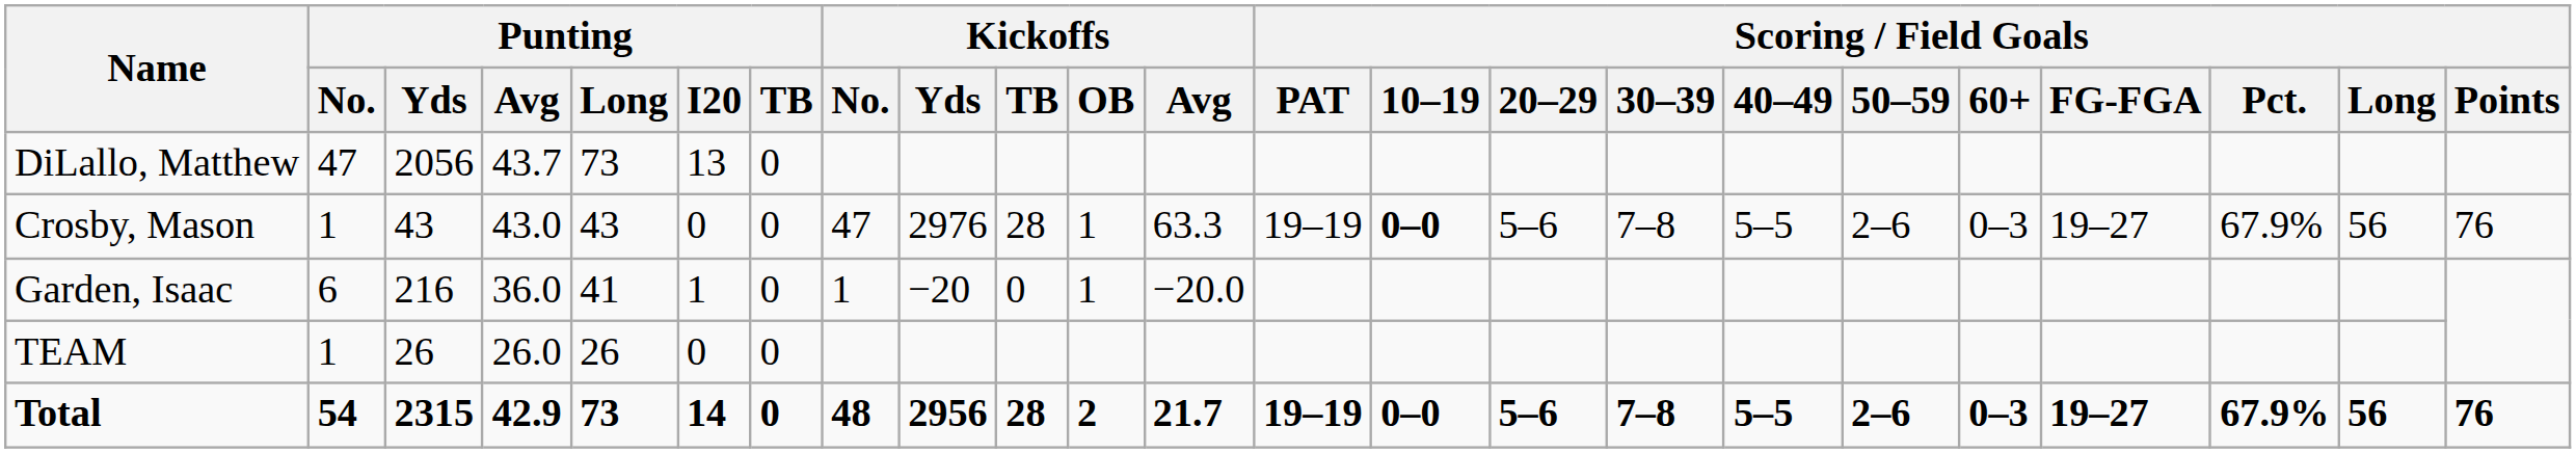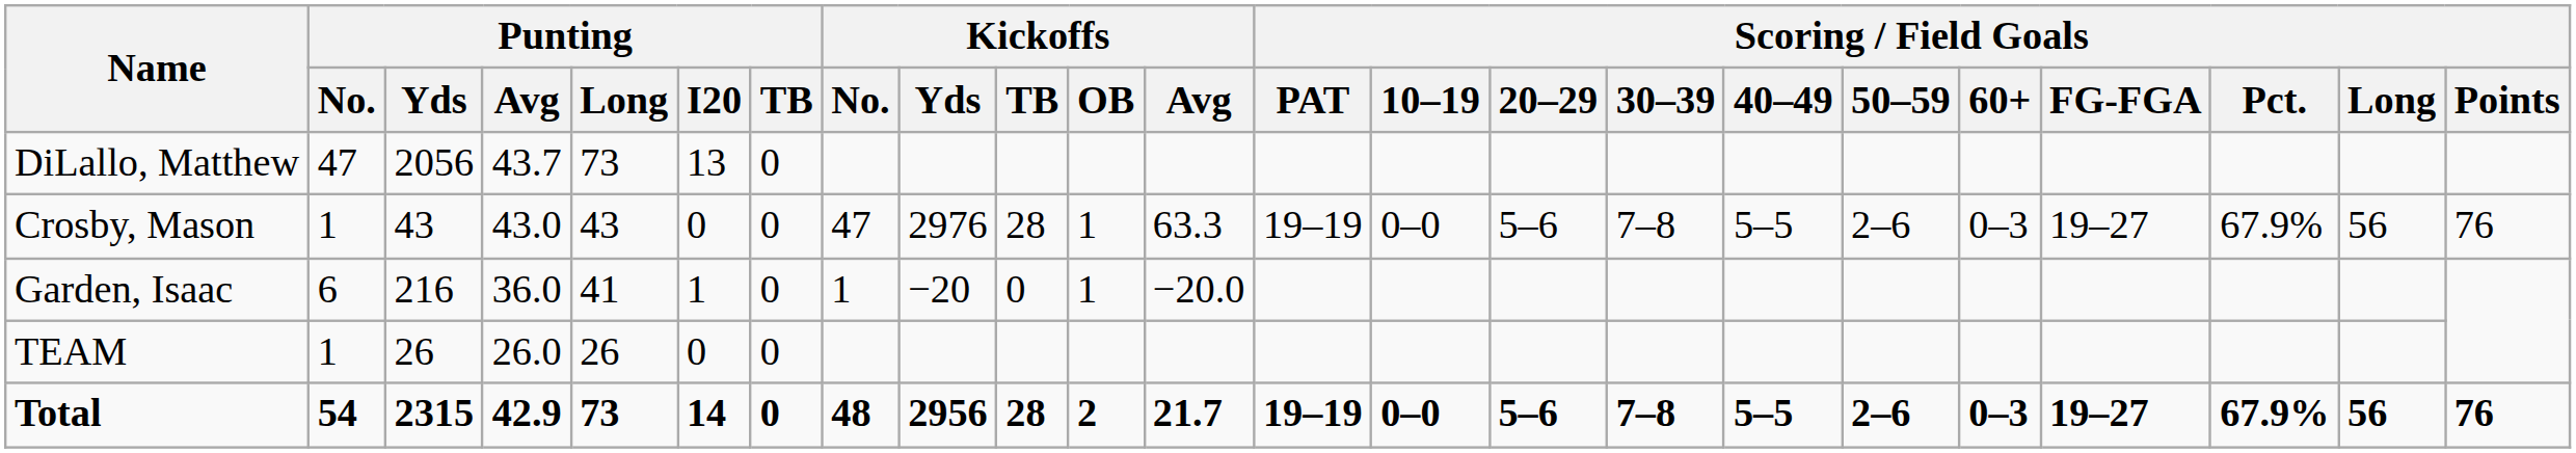Crosby, Mason | Scoring / Field Goals / 10–19: bold -> normal
